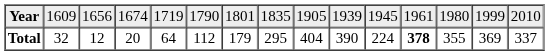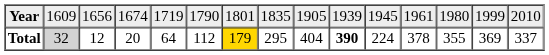row 2 | column 2: no background -> lightgrey background
row 2 | column 7: no background -> gold background
row 2 | column 10: normal -> bold
row 2 | column 12: bold -> normal
